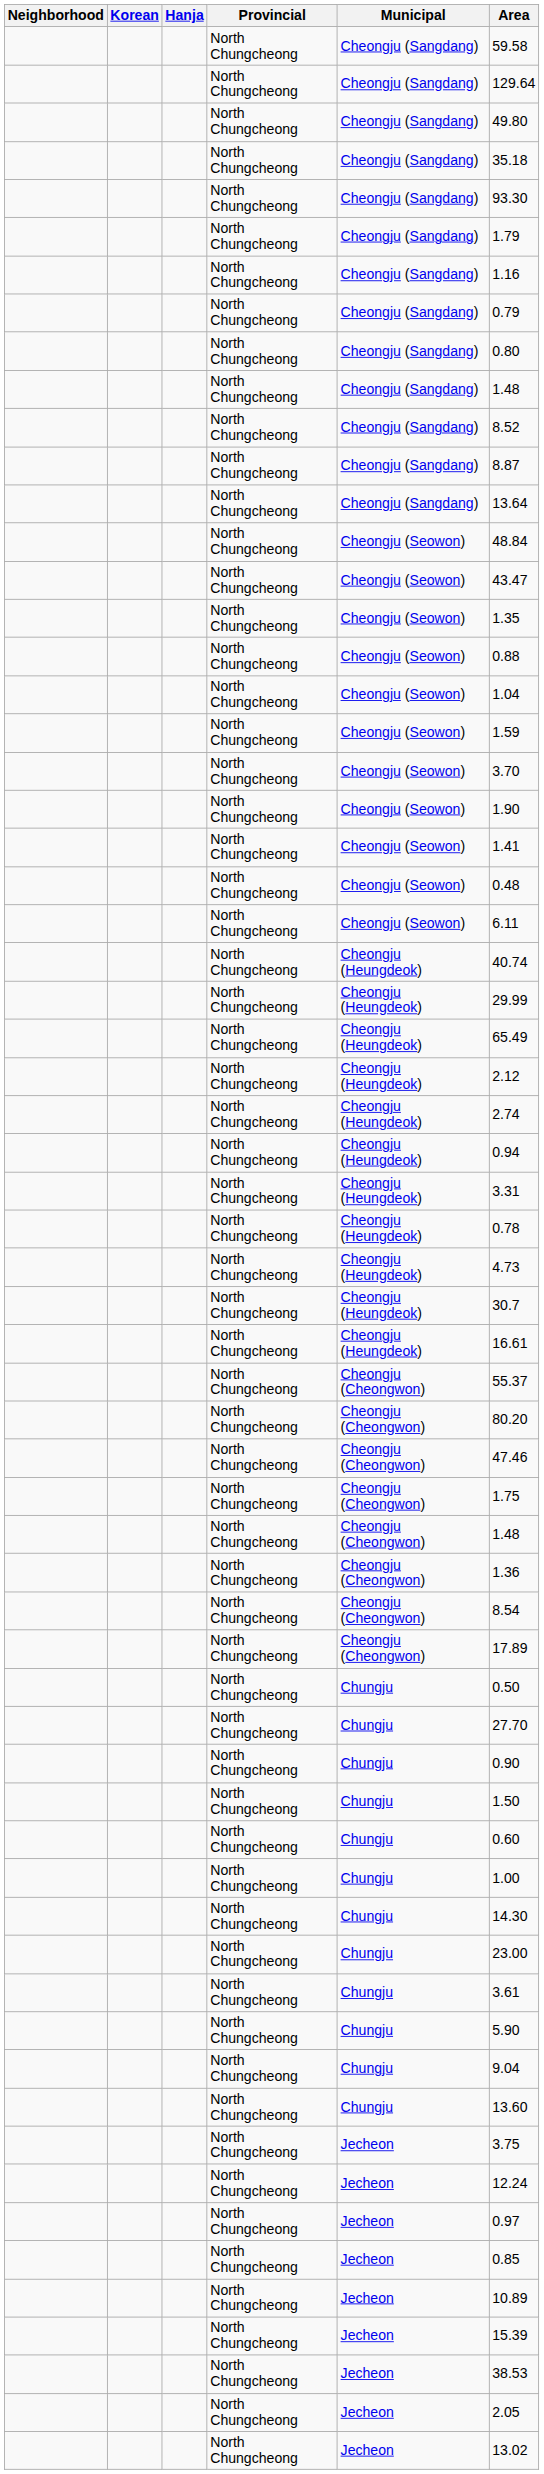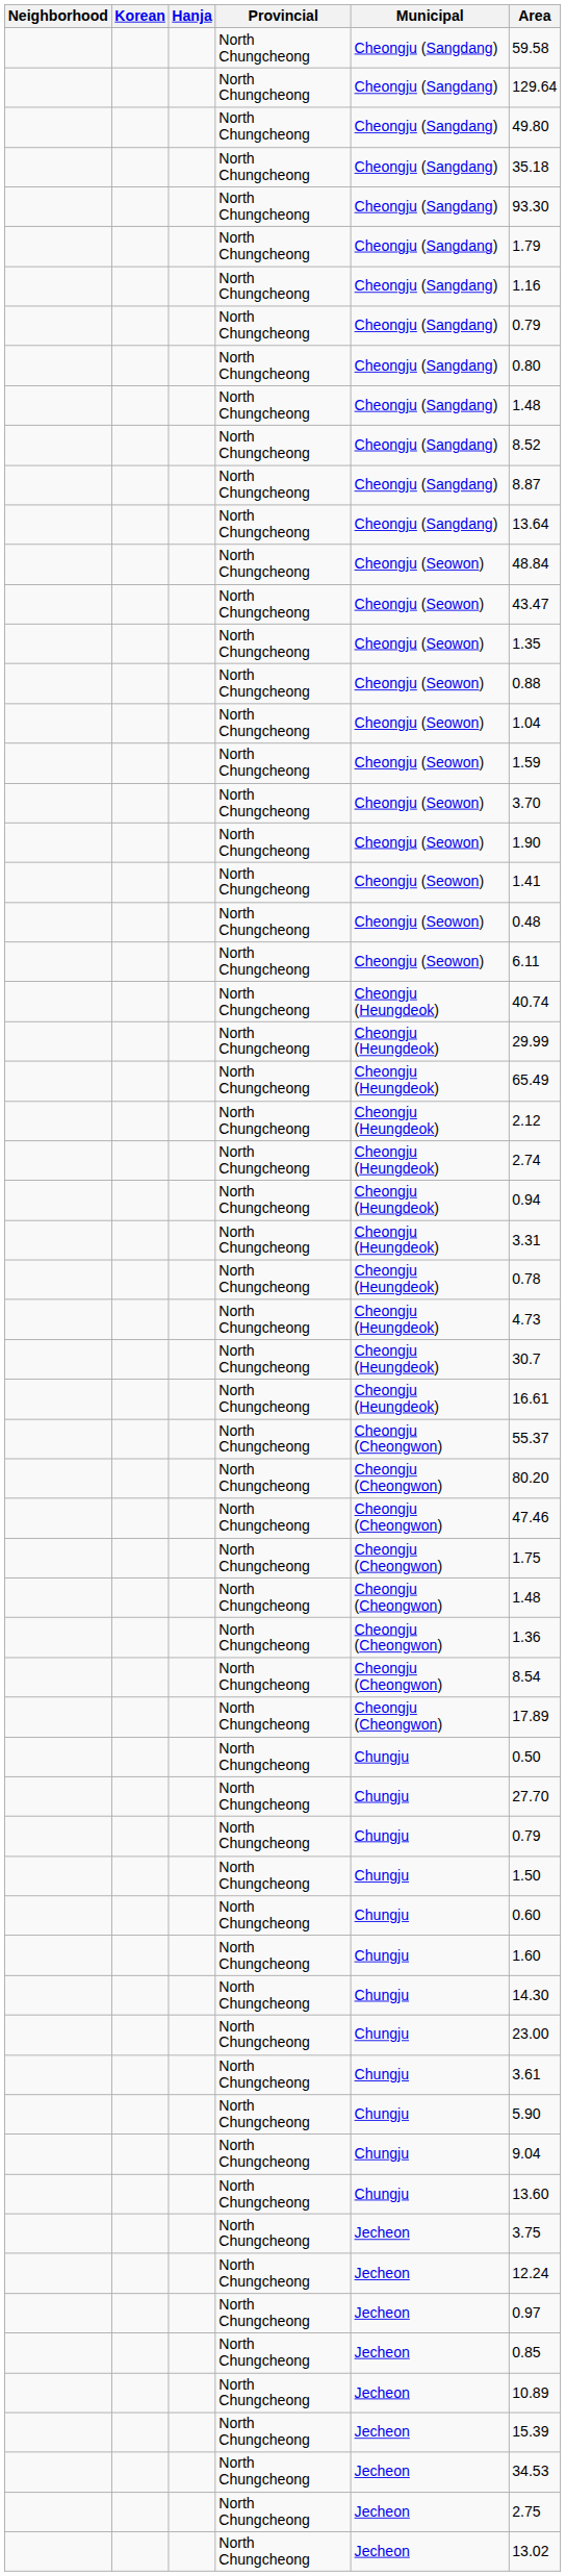row 47 | Area: 0.90 -> 0.79
row 50 | Area: 1.00 -> 1.60
row 63 | Area: 38.53 -> 34.53
row 64 | Area: 2.05 -> 2.75
